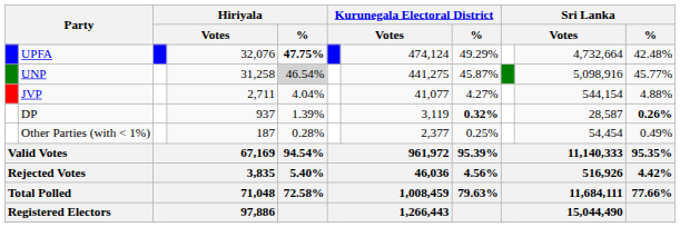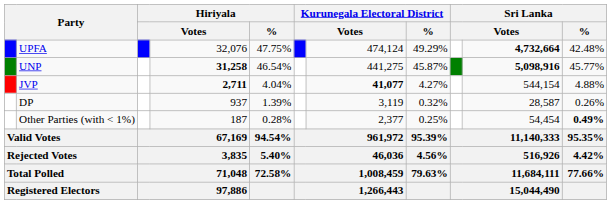UPFA | Hiriyala / %: bold -> normal
UPFA | column 10: normal -> bold
UNP | column 4: normal -> bold
UNP | Hiriyala / %: lightgrey background -> no background
UNP | column 10: normal -> bold
JVP | column 4: normal -> bold
JVP | column 7: normal -> bold
DP | Kurunegala Electoral District / %: bold -> normal
DP | Sri Lanka / %: bold -> normal
Other Parties (with < 1%) | Sri Lanka / %: normal -> bold
